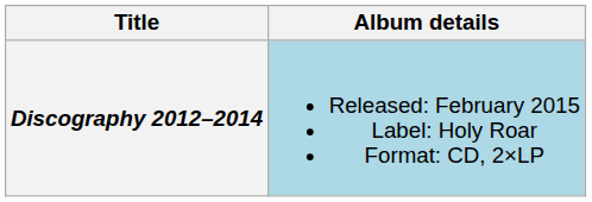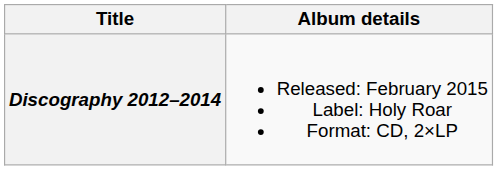Discography 2012–2014 | Album details: lightblue background -> no background
